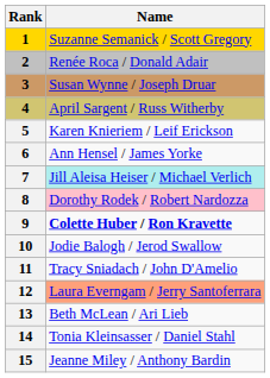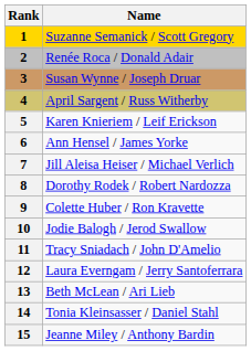Jill Aleisa Heiser / Michael Verlich | Name: paleturquoise background -> no background
Dorothy Rodek / Robert Nardozza | Name: pink background -> no background
Colette Huber / Ron Kravette | Name: bold -> normal
Laura Everngam / Jerry Santoferrara | Name: lightsalmon background -> no background
